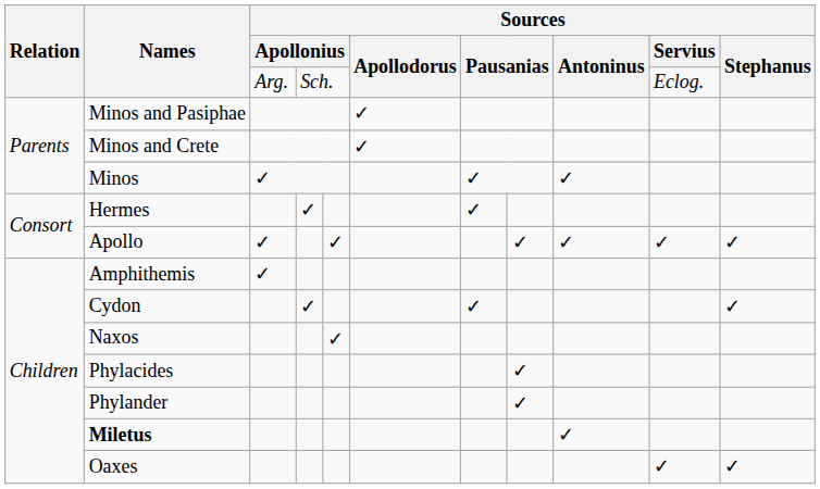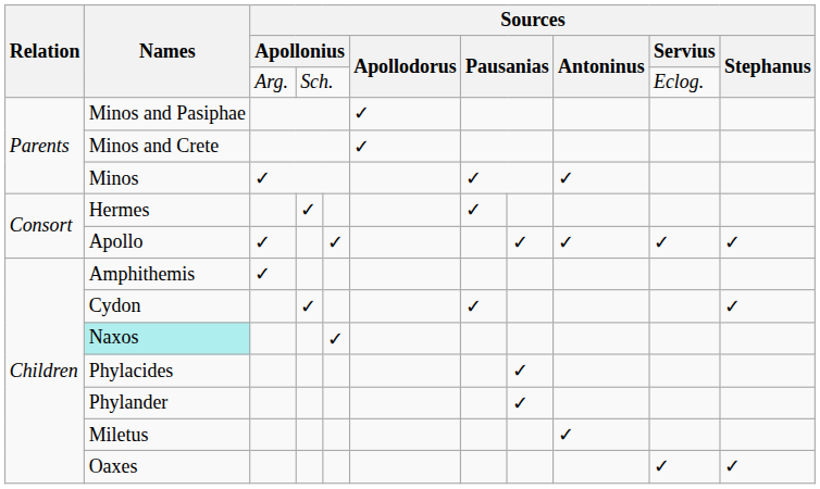Naxos | Names: no background -> paleturquoise background
Miletus | Names: bold -> normal
